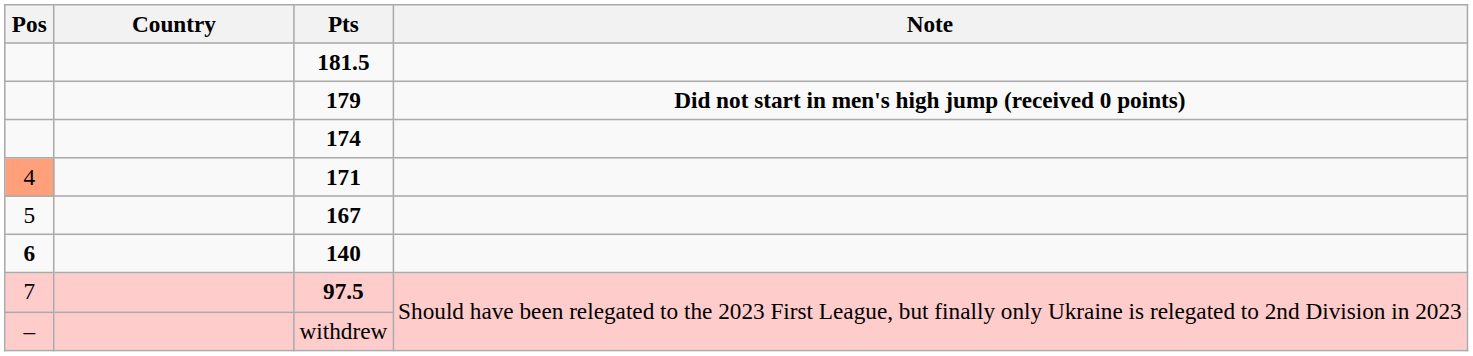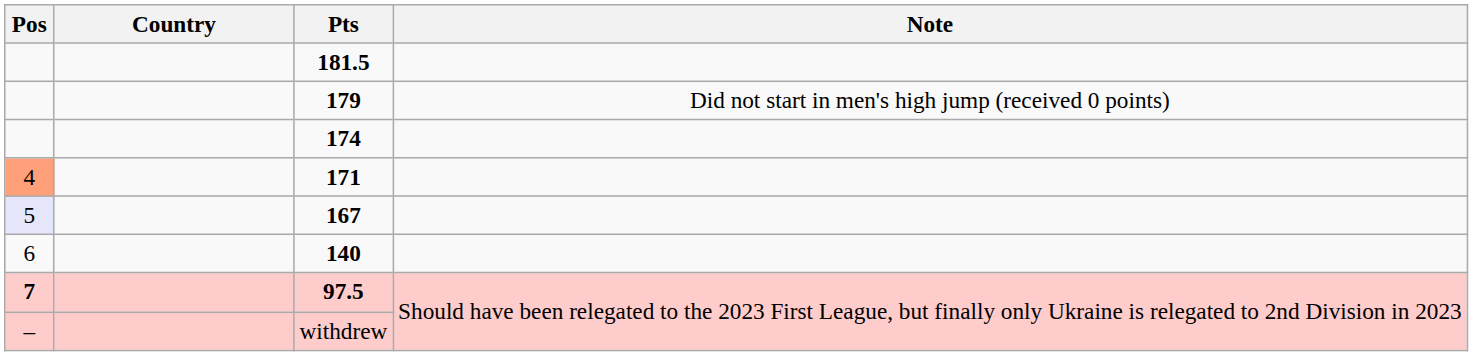179 | Note: bold -> normal
167 | Pos: no background -> lavender background
140 | Pos: bold -> normal
97.5 | Pos: normal -> bold
